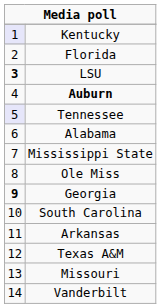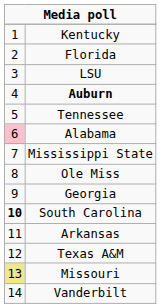Kentucky | column 1: lavender background -> no background
LSU | column 1: bold -> normal
Tennessee | column 1: lavender background -> no background
Alabama | column 1: no background -> pink background
Georgia | column 1: bold -> normal
South Carolina | column 1: normal -> bold
Missouri | column 1: no background -> khaki background
